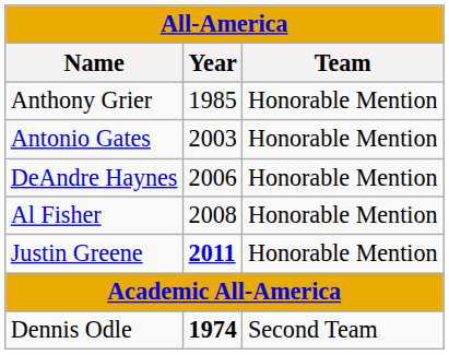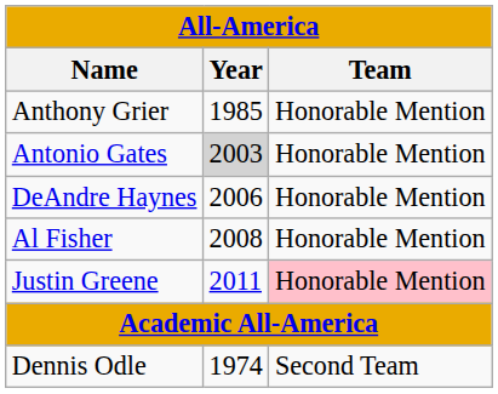Antonio Gates | Year: no background -> lightgrey background
Justin Greene | Year: bold -> normal
Justin Greene | Team: no background -> pink background
Dennis Odle | Year: bold -> normal
